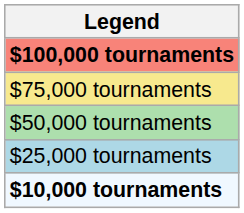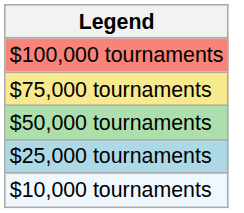row 2 | column 1: bold -> normal
row 6 | column 1: bold -> normal
